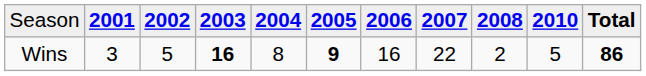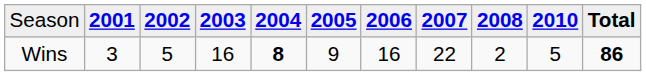Wins | column 4: bold -> normal
Wins | column 5: normal -> bold
Wins | column 6: bold -> normal
